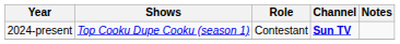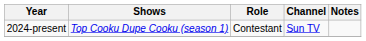2024-present | Channel: bold -> normal
